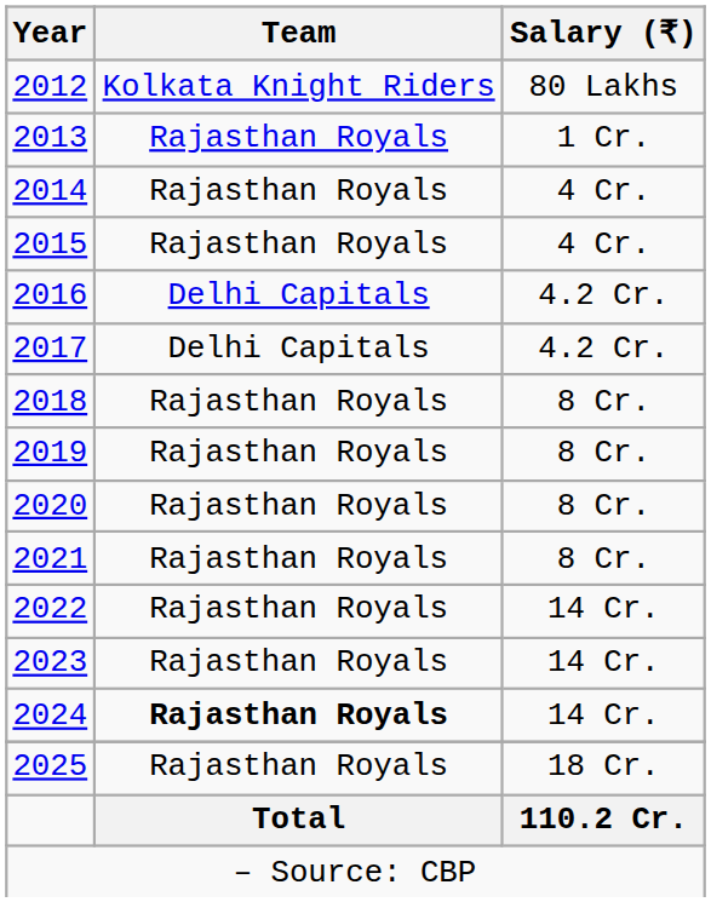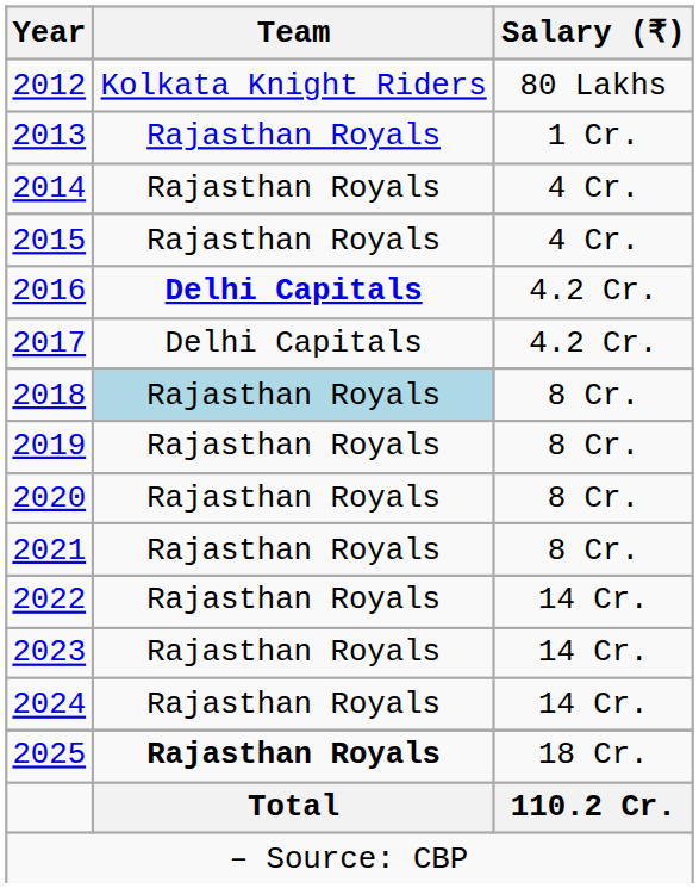2016 | Team: normal -> bold
2018 | Team: no background -> lightblue background
2024 | Team: bold -> normal
2025 | Team: normal -> bold
